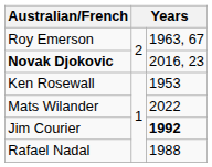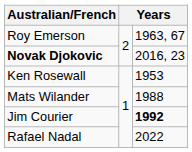Mats Wilander | column 3: 2022 -> 1988
Rafael Nadal | column 3: 1988 -> 2022
